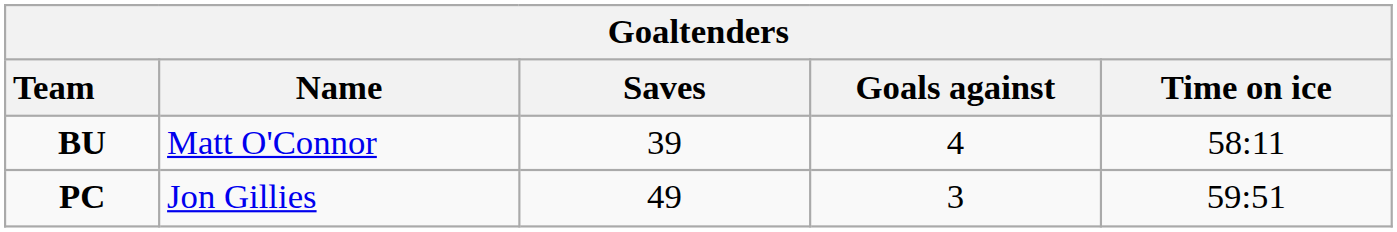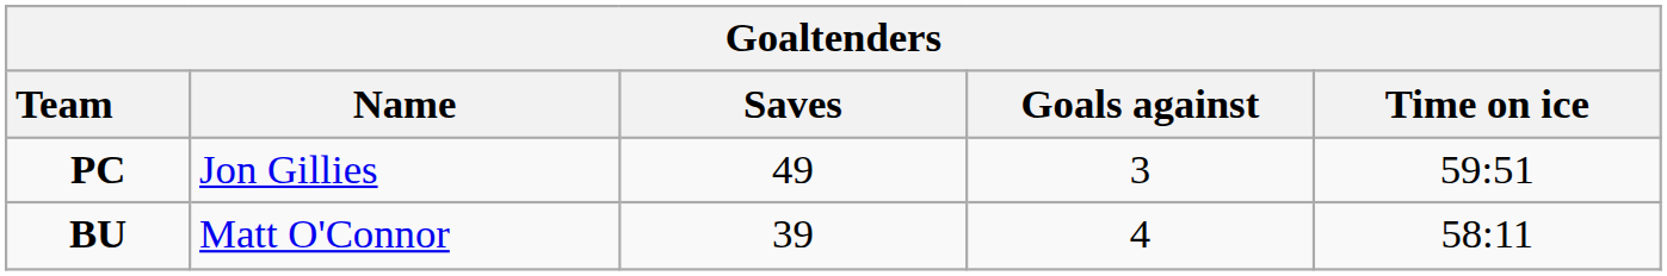rows swapped: PC <-> BU
